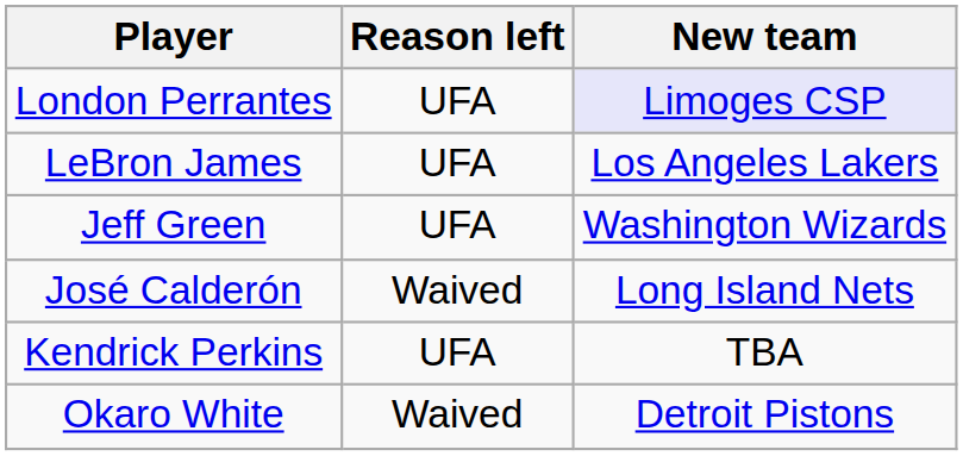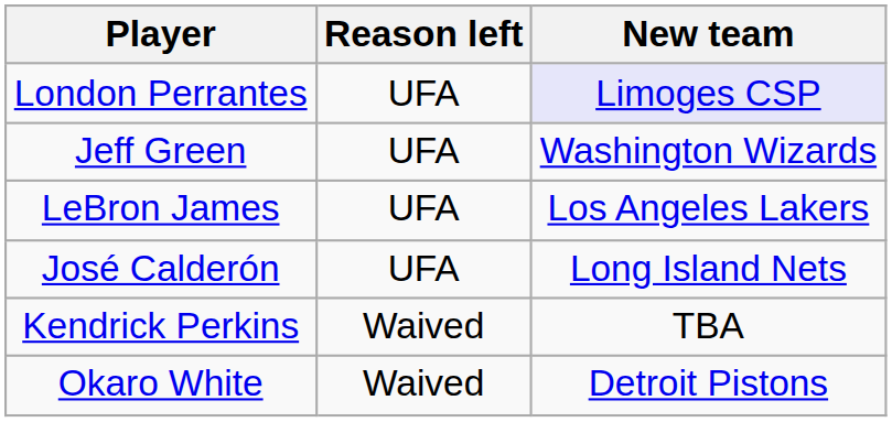rows swapped: LeBron James <-> Jeff Green
José Calderón | Reason left: Waived -> UFA
Kendrick Perkins | Reason left: UFA -> Waived
